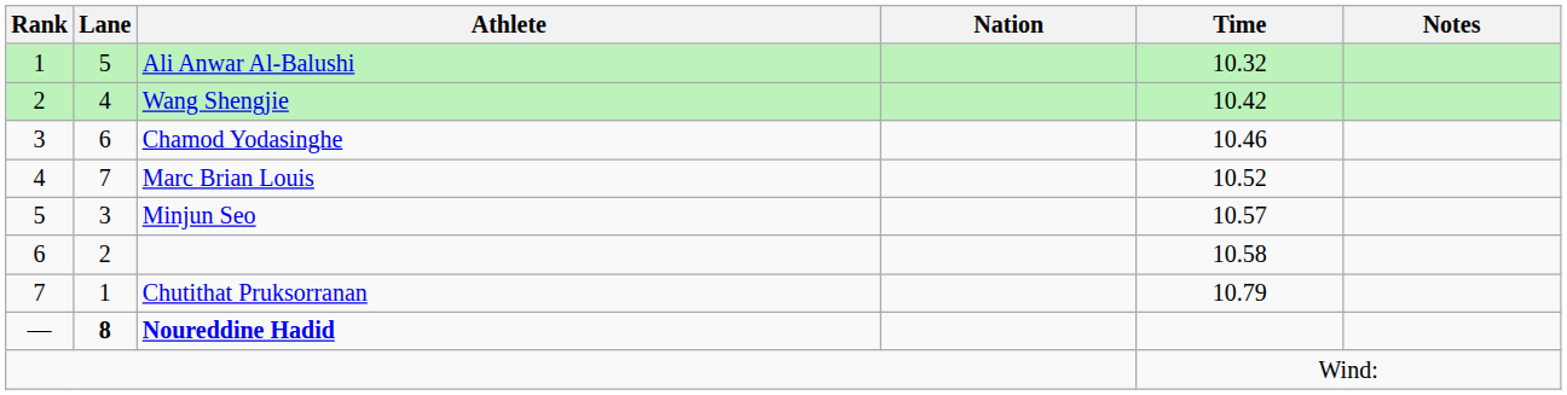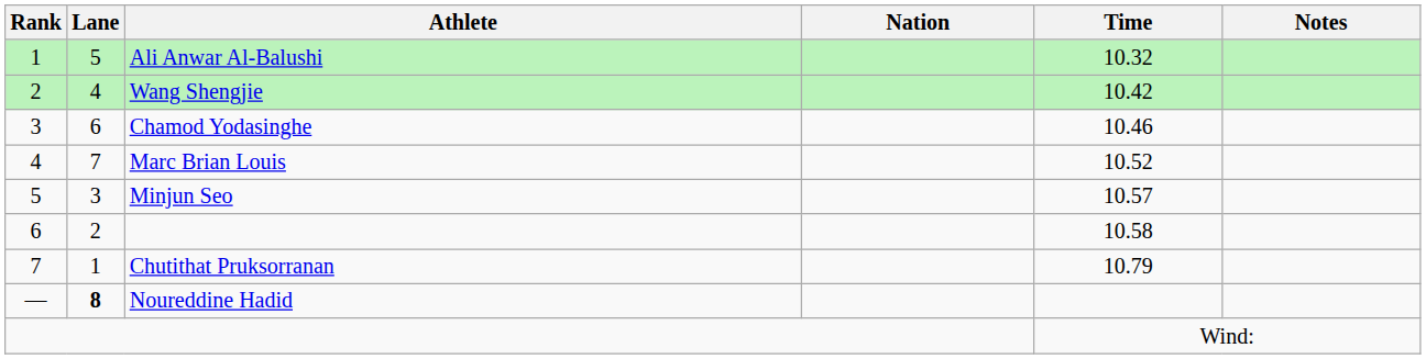— | Athlete: bold -> normal
